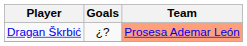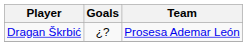Dragan Škrbić | Team: lightsalmon background -> no background
